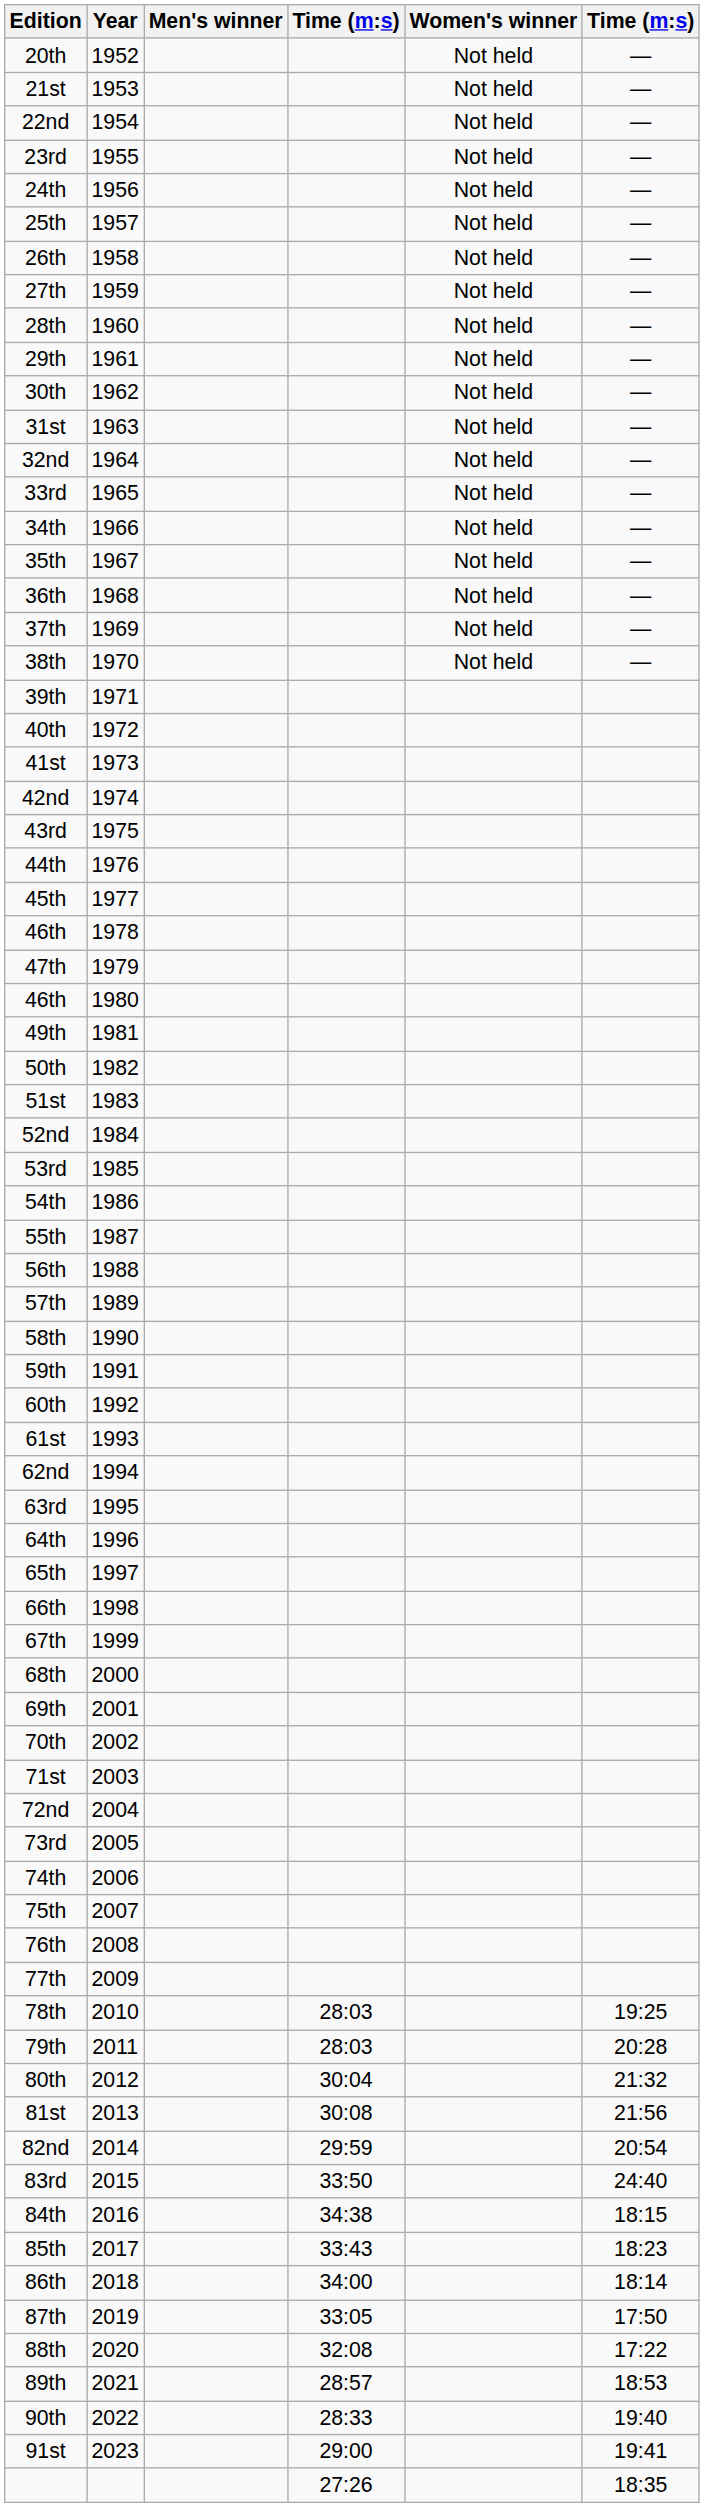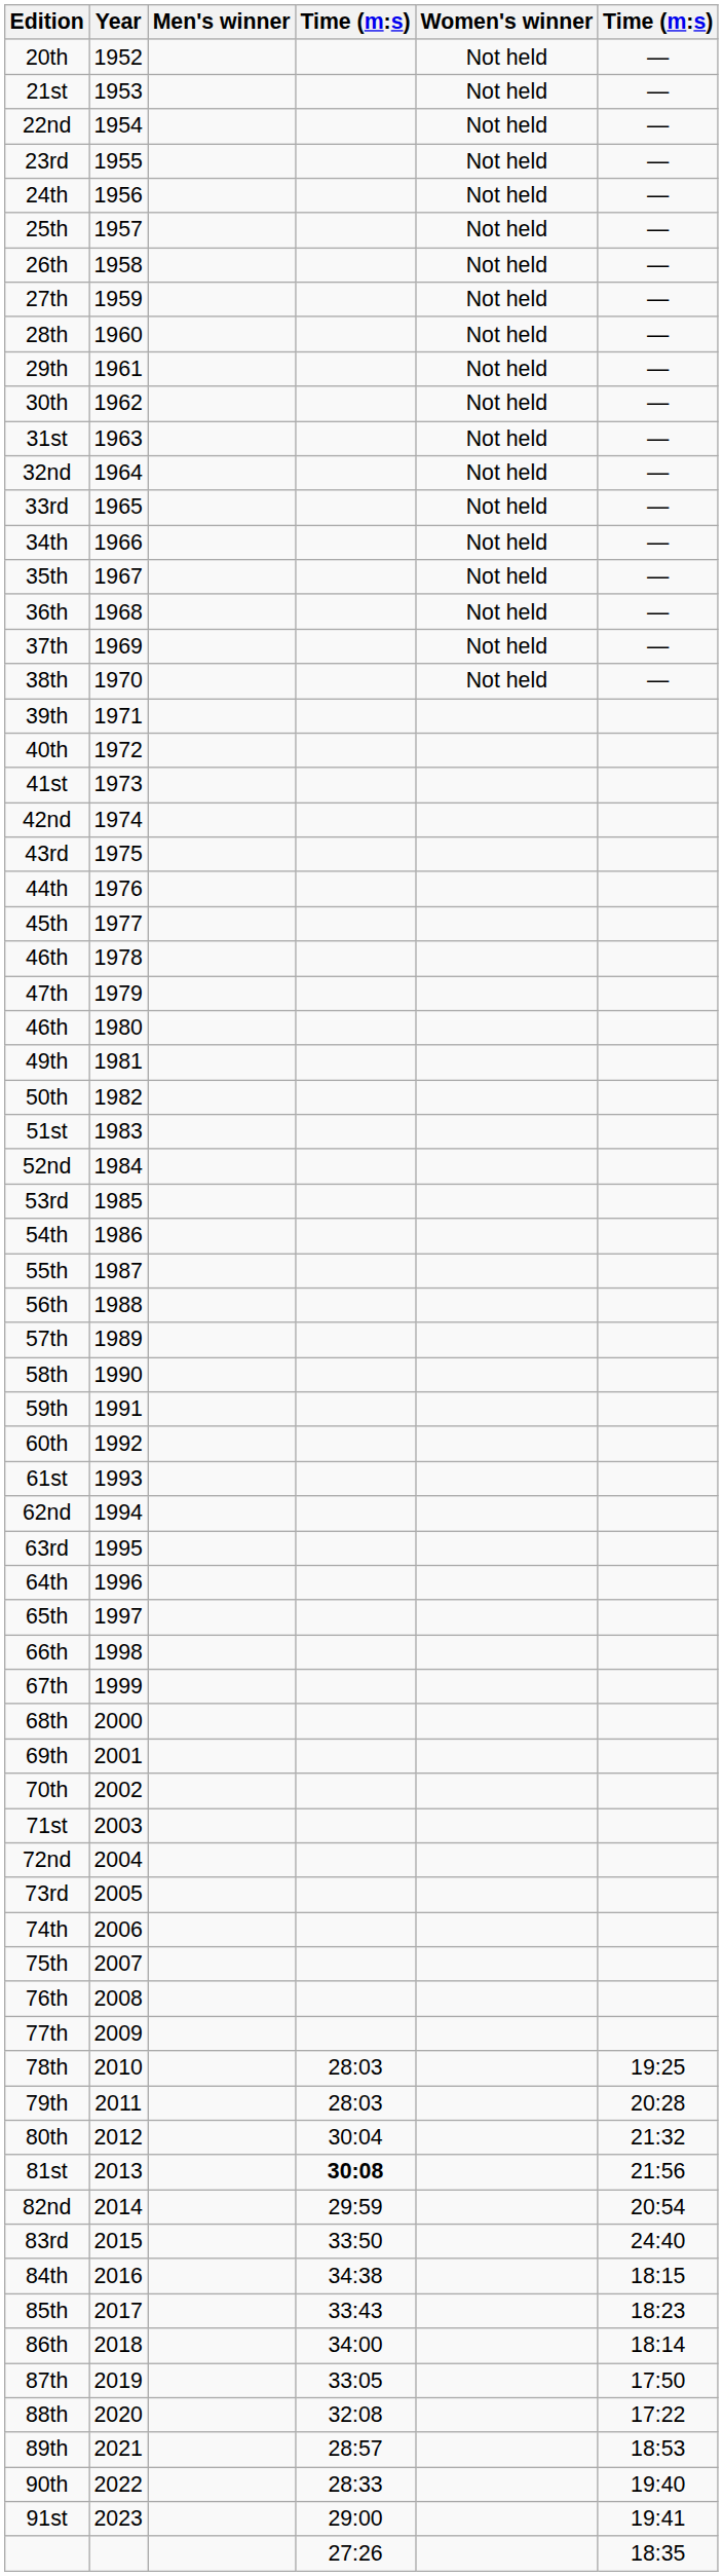81st | column 4: normal -> bold
